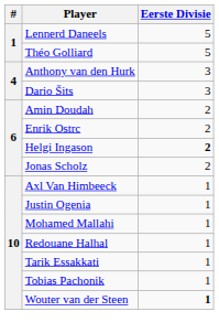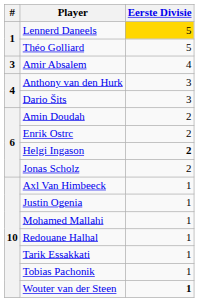Lennerd Daneels | Eerste Divisie: no background -> gold background
+ row: 3 | Amir Absalem | 4
